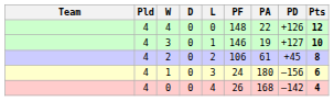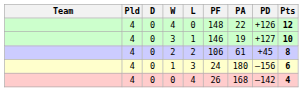columns swapped: W <-> D
